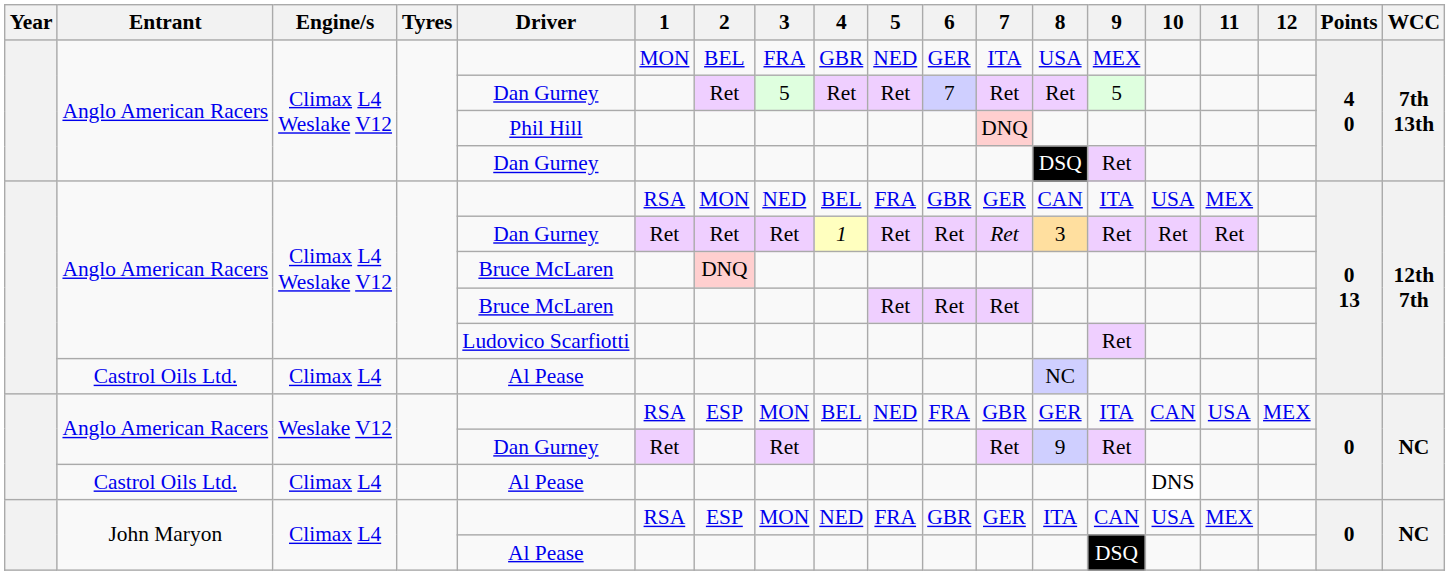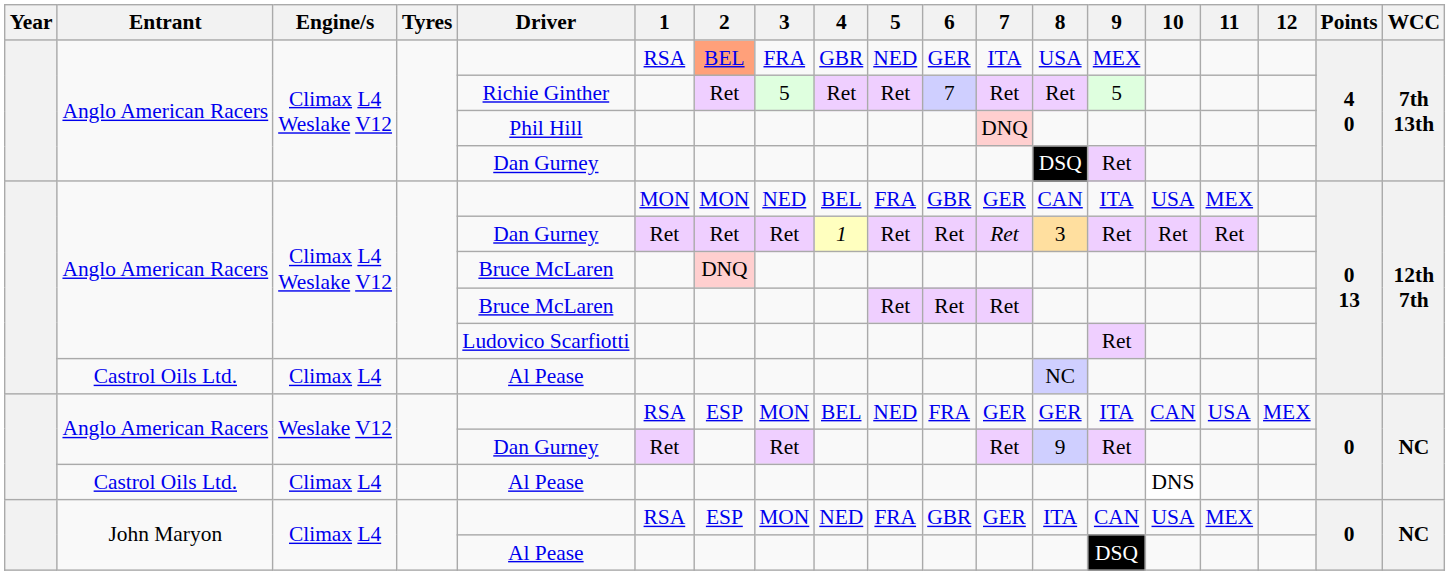row 2 | 1: MON -> RSA
row 2 | 2: no background -> lightsalmon background
row 3 | Driver: Dan Gurney -> Richie Ginther
row 6 | 1: RSA -> MON
row 12 | 7: GBR -> GER
